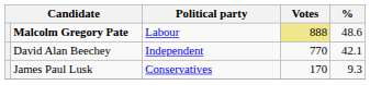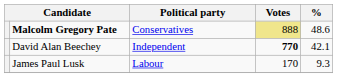Malcolm Gregory Pate | Political party: Labour -> Conservatives
David Alan Beechey | Votes: normal -> bold
James Paul Lusk | Political party: Conservatives -> Labour
